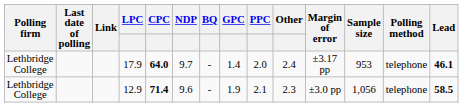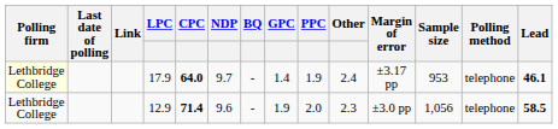17.9 | Polling firm: no background -> lightyellow background
17.9 | PPC: 2.0 -> 1.9
12.9 | PPC: 2.1 -> 2.0
